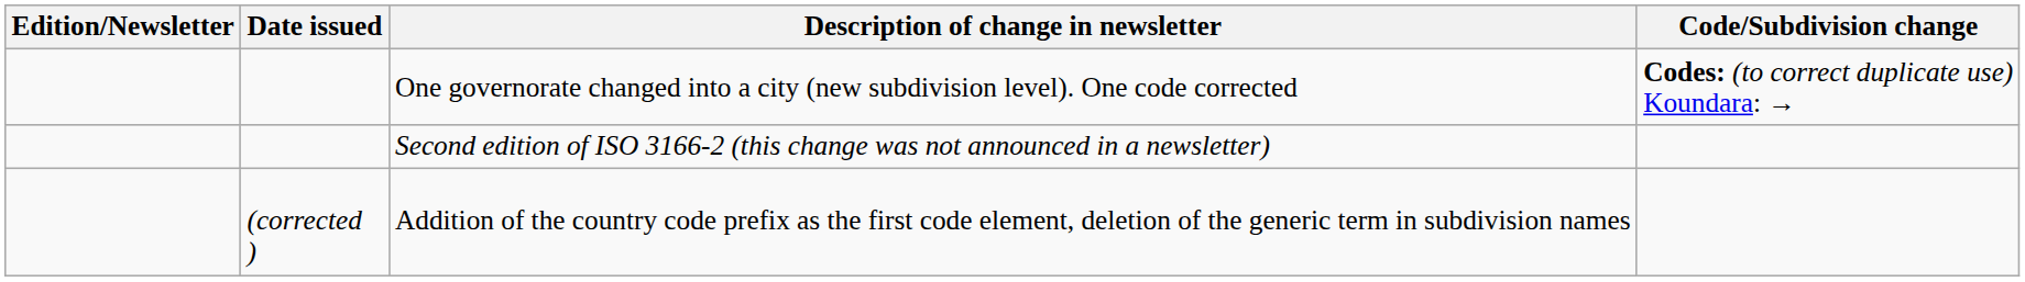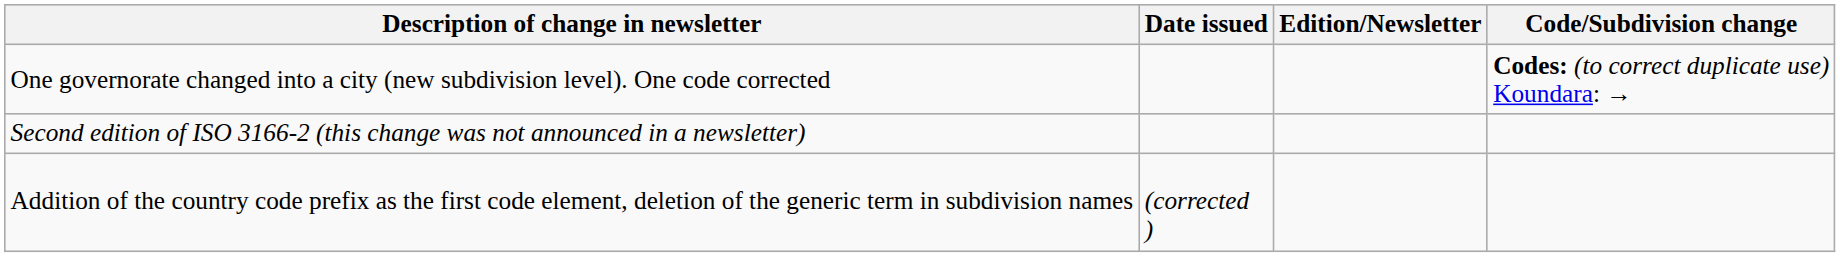columns swapped: Edition/Newsletter <-> Description of change in newsletter
